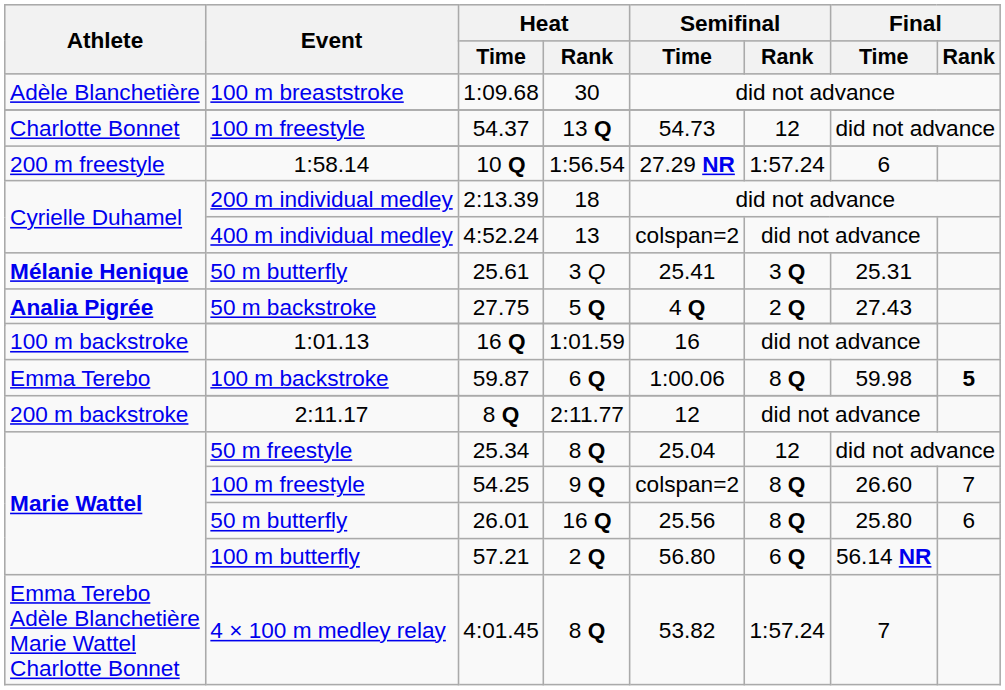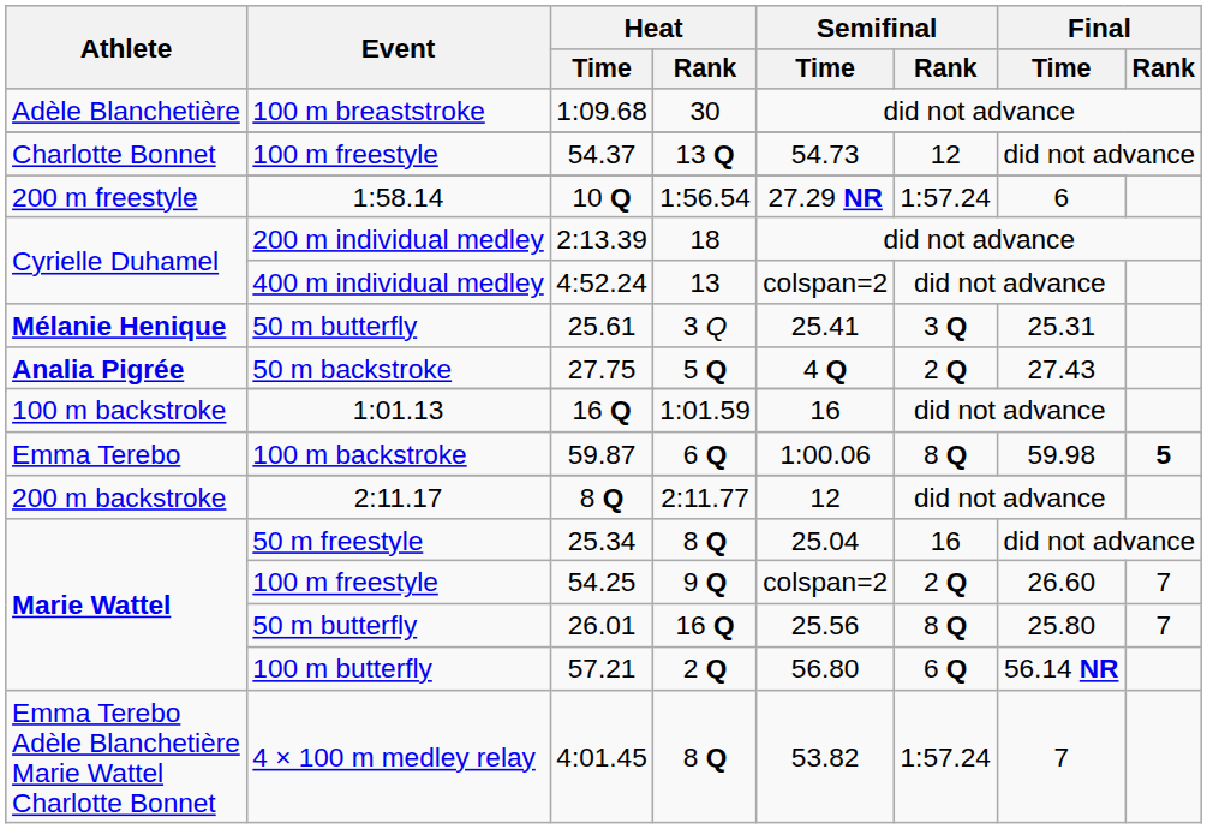25.34 | Semifinal / Rank: 12 -> 16
54.25 | Semifinal / Rank: 8 Q -> 2 Q
26.01 | Final / Rank: 6 -> 7
